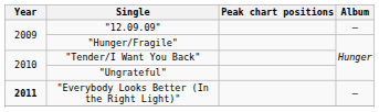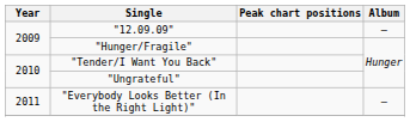"Everybody Looks Better (In the Right Light)" | Year: bold -> normal
